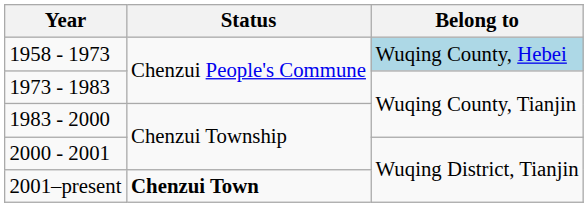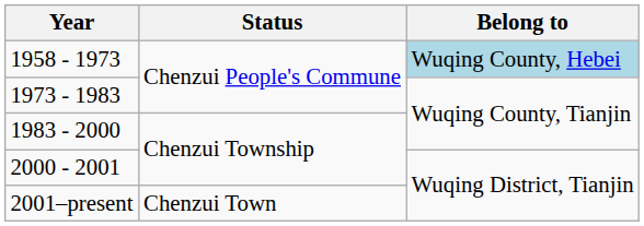2001–present | Status: bold -> normal
